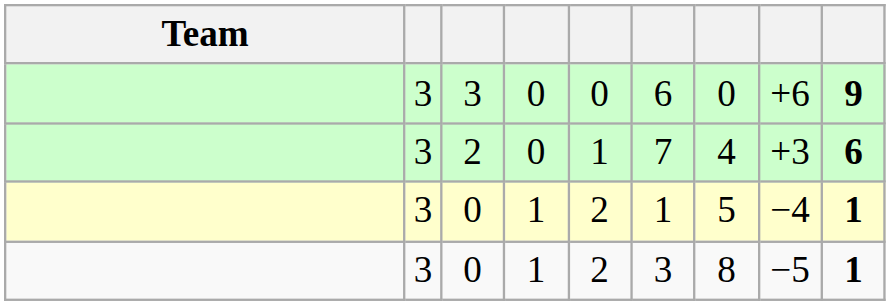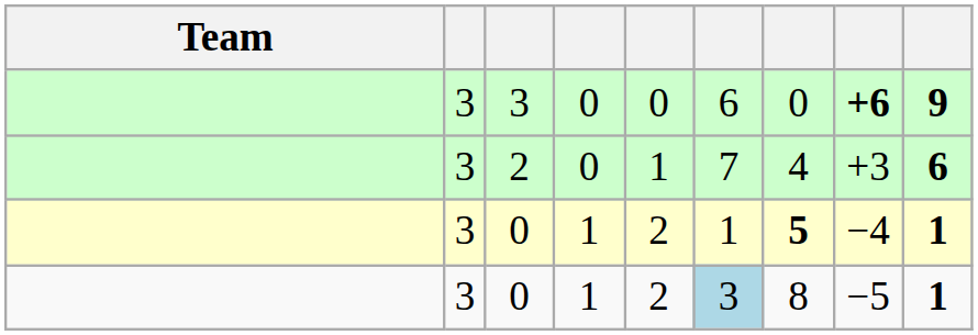row 2 | column 8: normal -> bold
row 4 | column 7: normal -> bold
row 5 | column 6: no background -> lightblue background
